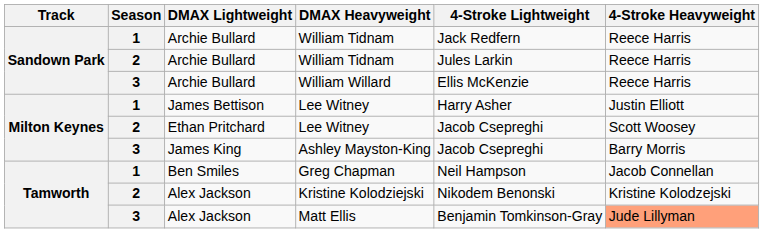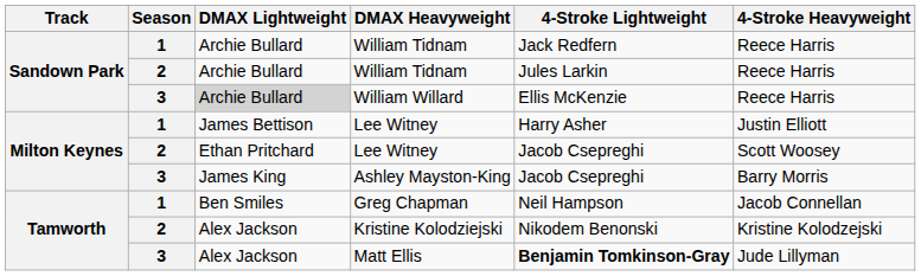William Willard | DMAX Lightweight: no background -> lightgrey background
Matt Ellis | 4-Stroke Lightweight: normal -> bold
Matt Ellis | 4-Stroke Heavyweight: lightsalmon background -> no background
